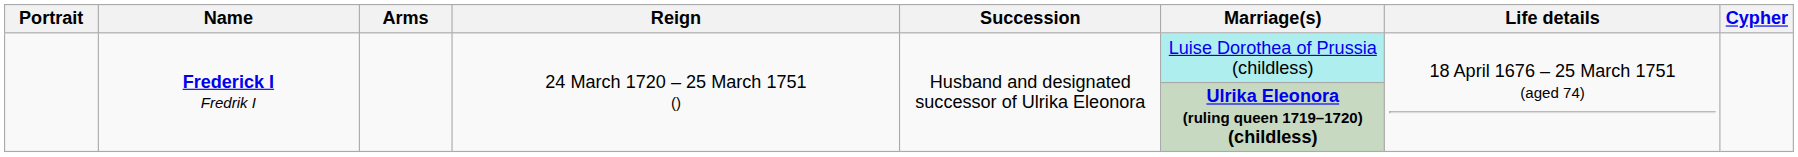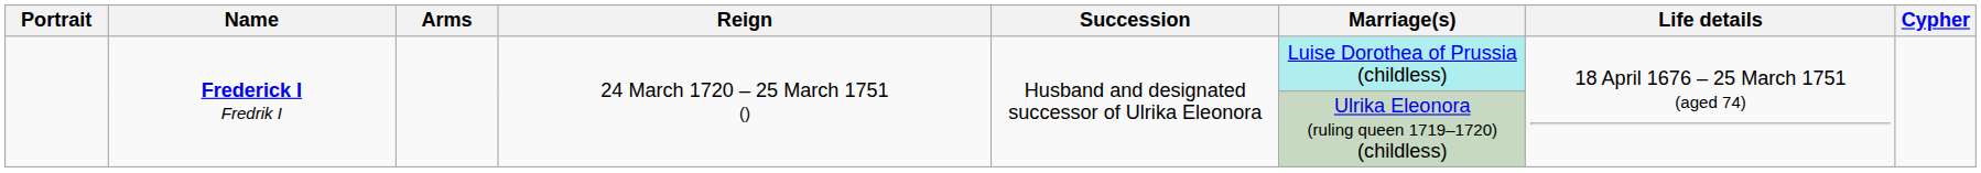row 3 | Marriage(s): bold -> normal
